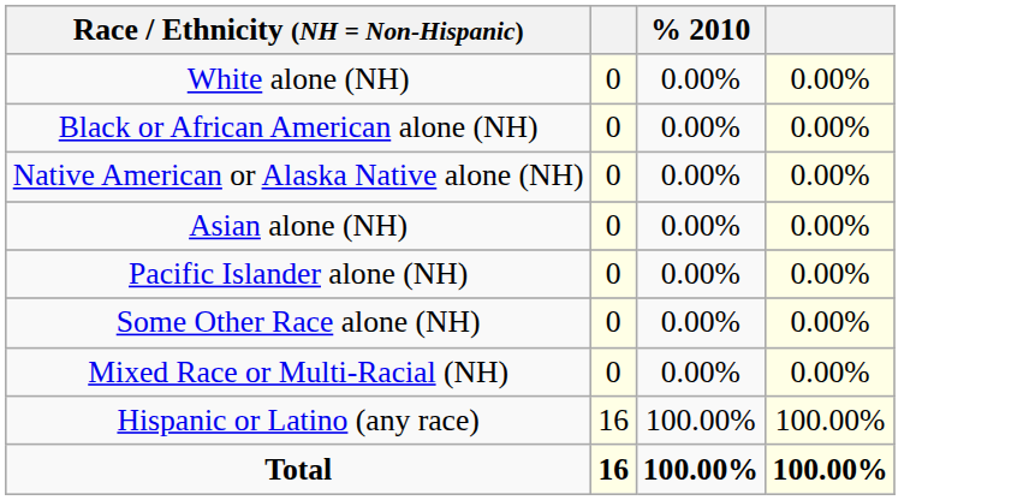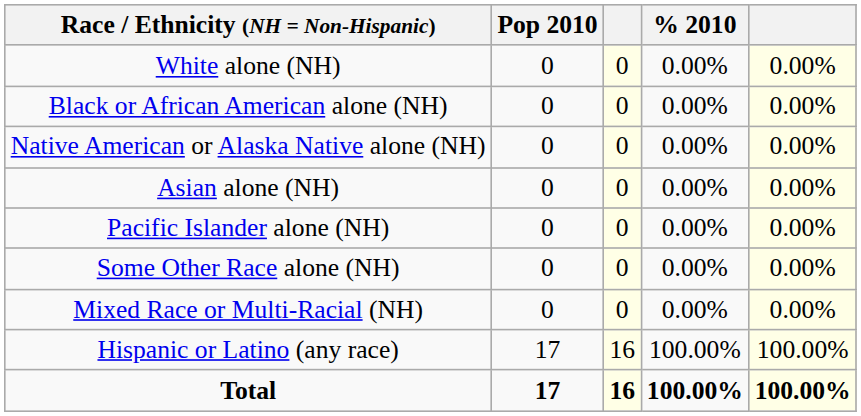+ column: Pop 2010 | 0 | 0 | 0 | 0 | 0 | 0 | 0 | 17 | 17
